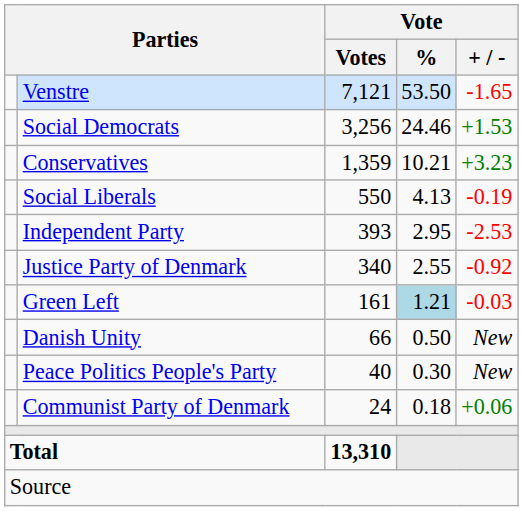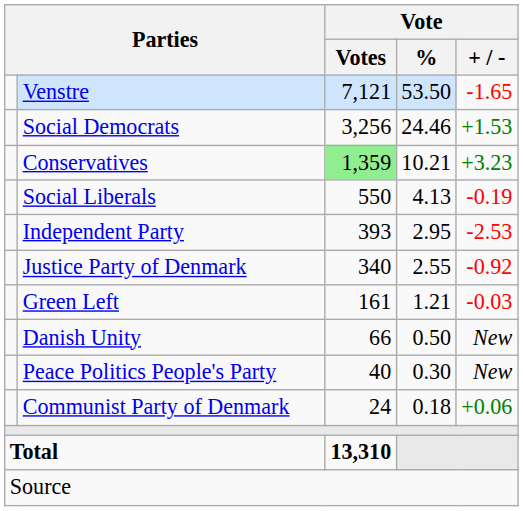Conservatives | Vote / Votes: no background -> lightgreen background
Green Left | Vote / %: lightblue background -> no background
